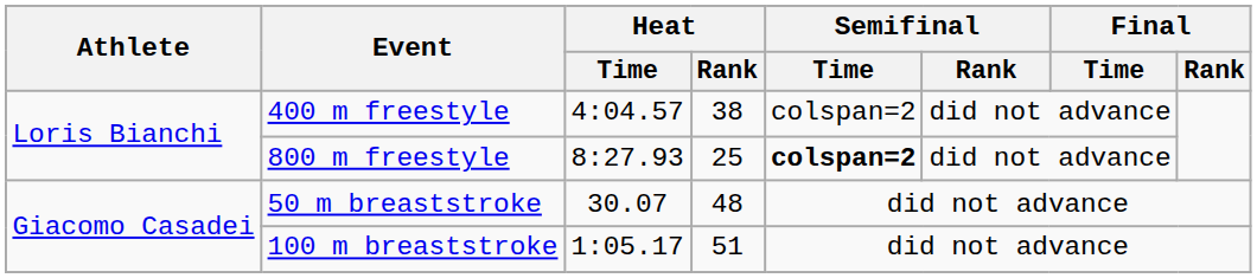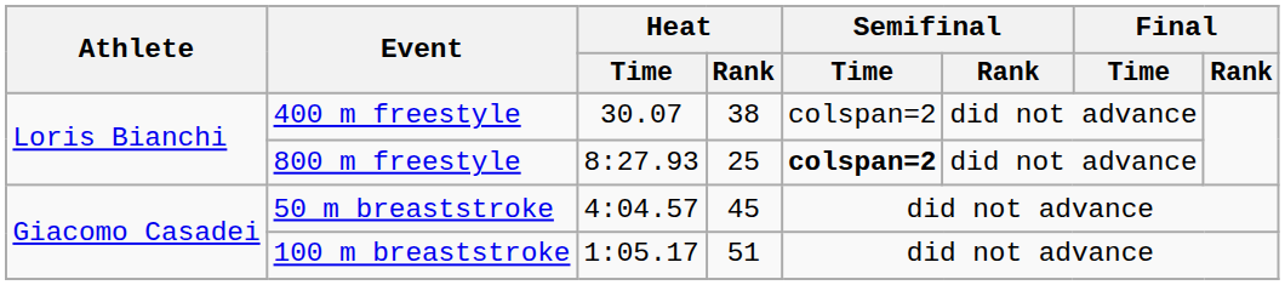400 m freestyle | Heat / Time: 4:04.57 -> 30.07
50 m breaststroke | Heat / Time: 30.07 -> 4:04.57
50 m breaststroke | Heat / Rank: 48 -> 45
